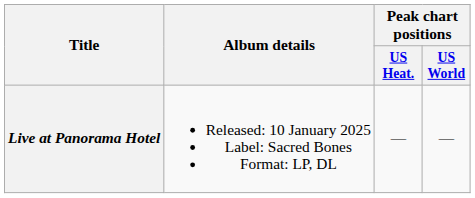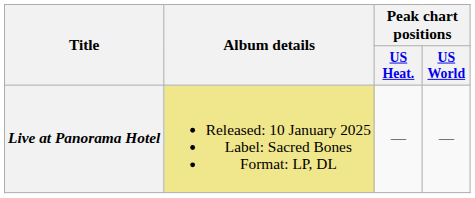Live at Panorama Hotel | Album details: no background -> khaki background
